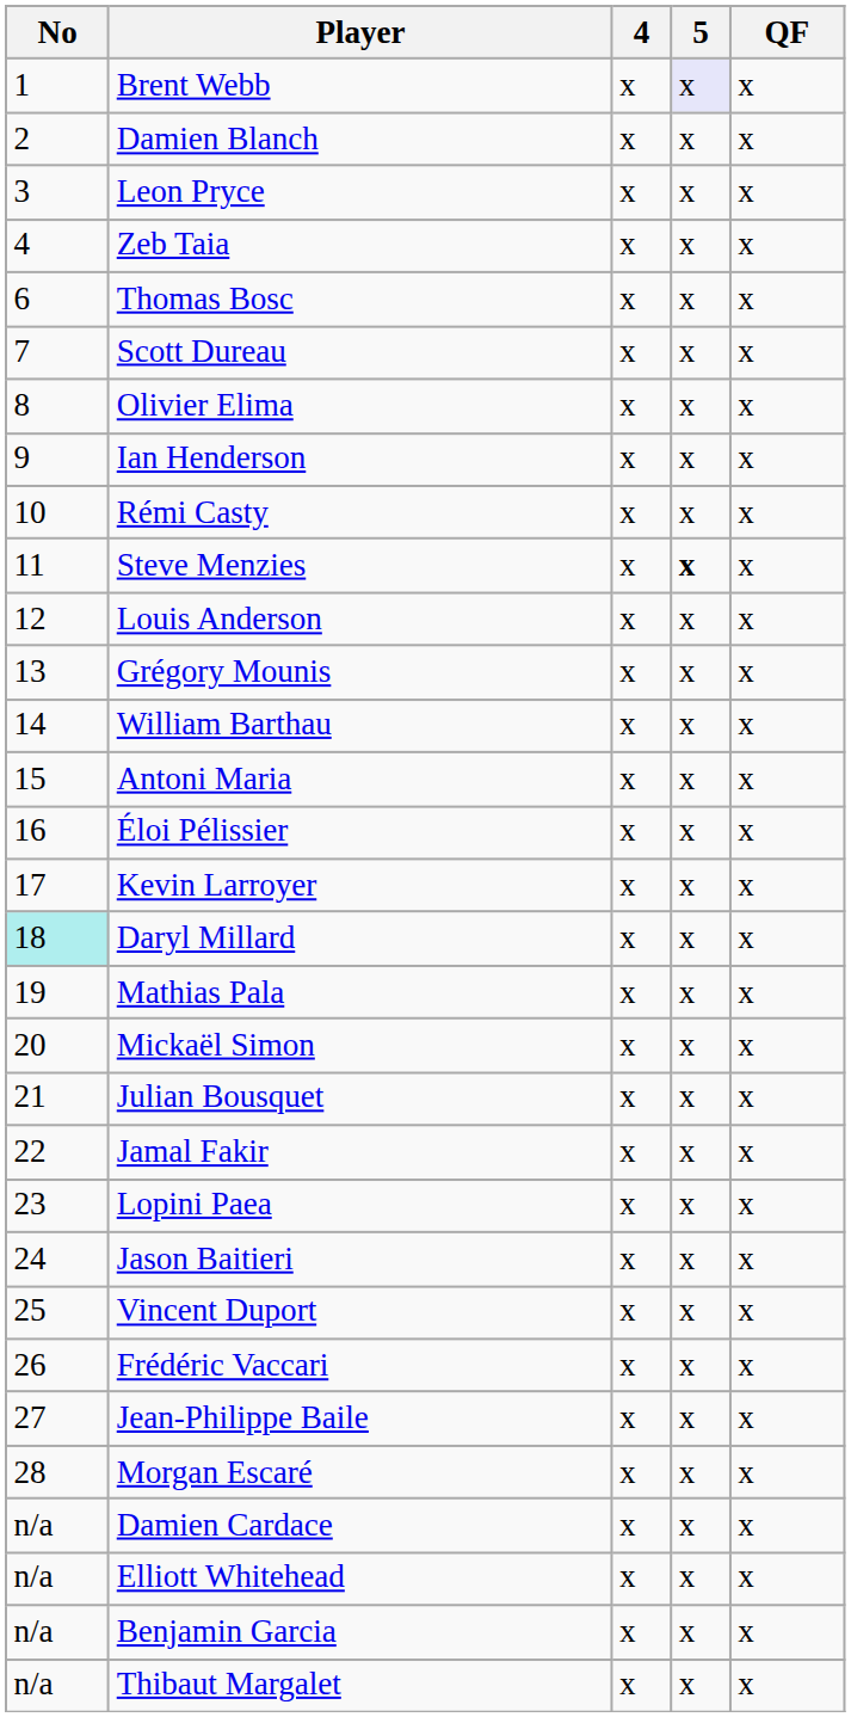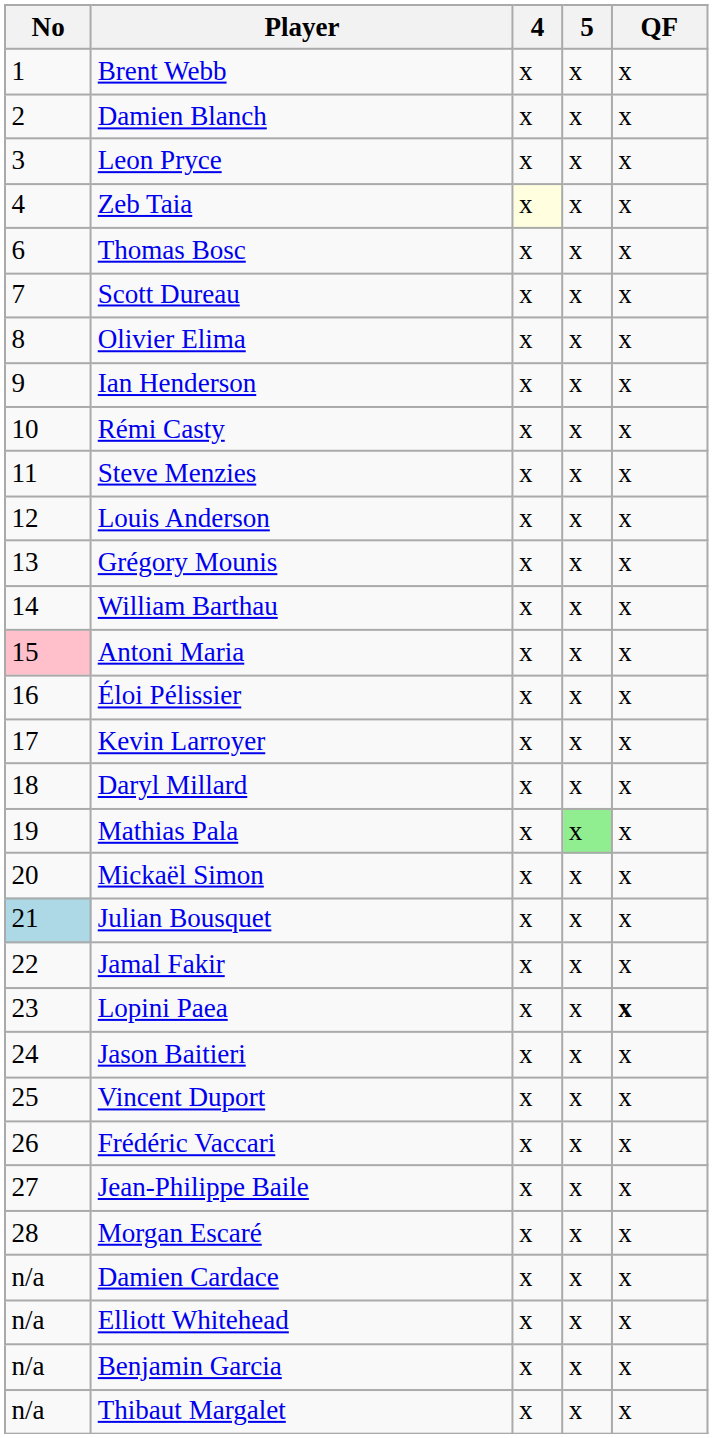Brent Webb | 5: lavender background -> no background
Zeb Taia | 4: no background -> lightyellow background
Steve Menzies | 5: bold -> normal
Antoni Maria | No: no background -> pink background
Daryl Millard | No: paleturquoise background -> no background
Mathias Pala | 5: no background -> lightgreen background
Julian Bousquet | No: no background -> lightblue background
Lopini Paea | QF: normal -> bold
